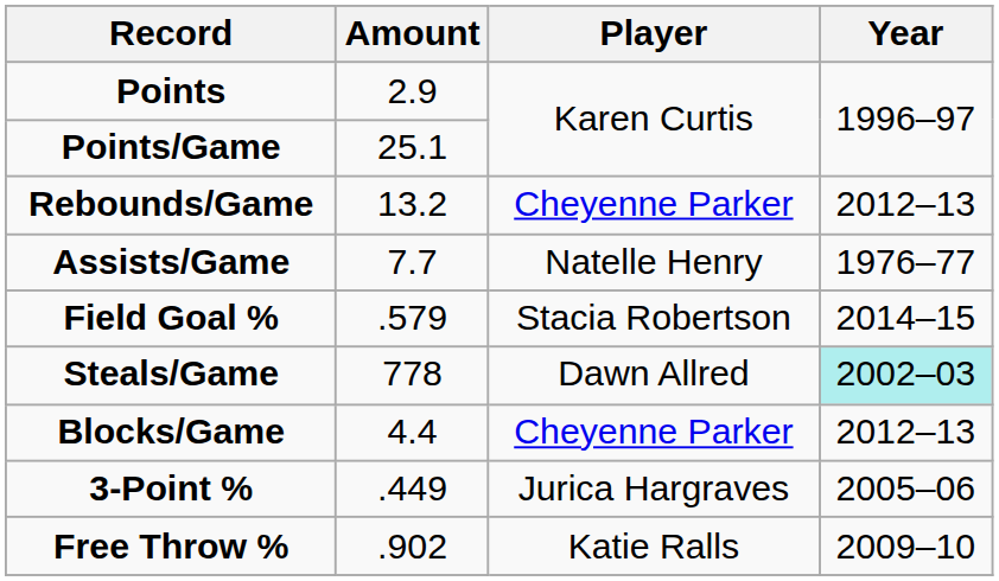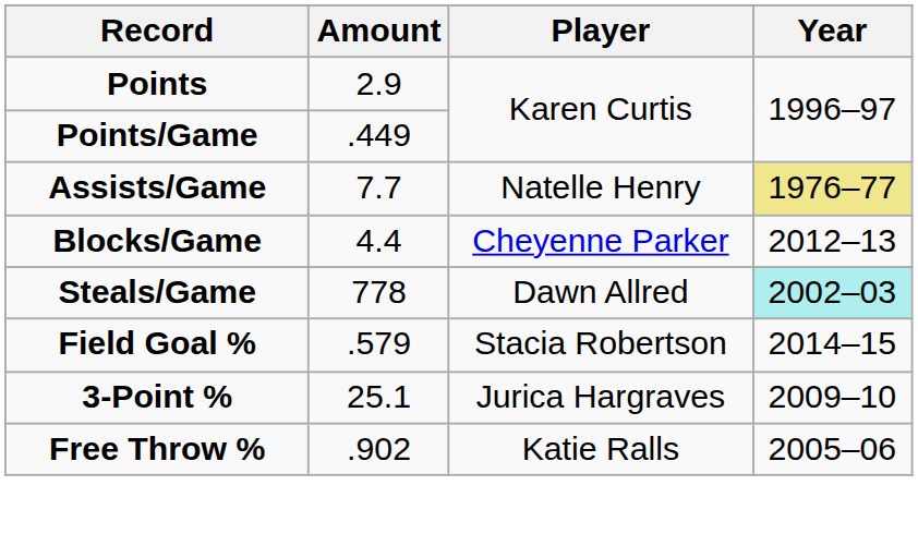Points/Game | Amount: 25.1 -> .449
- row: Rebounds/Game | 13.2 | Cheyenne Parker | 2012–13
Assists/Game | Year: no background -> khaki background
rows swapped: Blocks/Game <-> Field Goal %
3-Point % | Amount: .449 -> 25.1
3-Point % | Year: 2005–06 -> 2009–10
Free Throw % | Year: 2009–10 -> 2005–06
